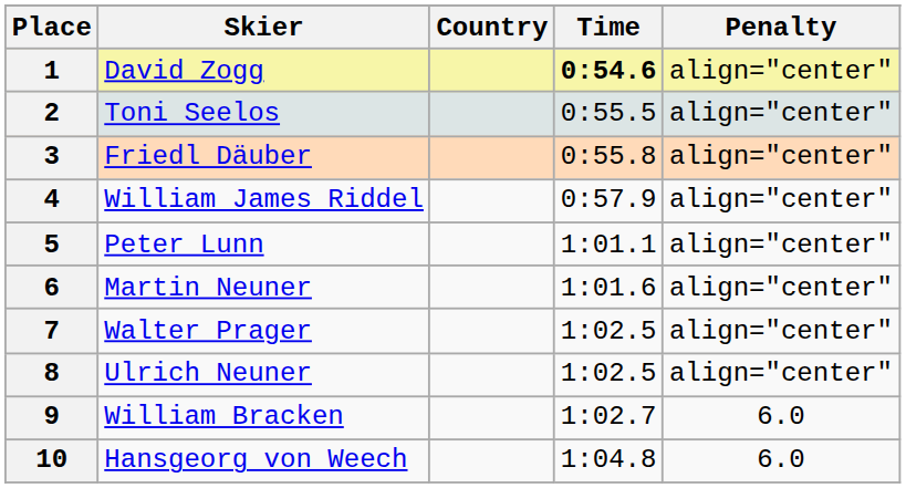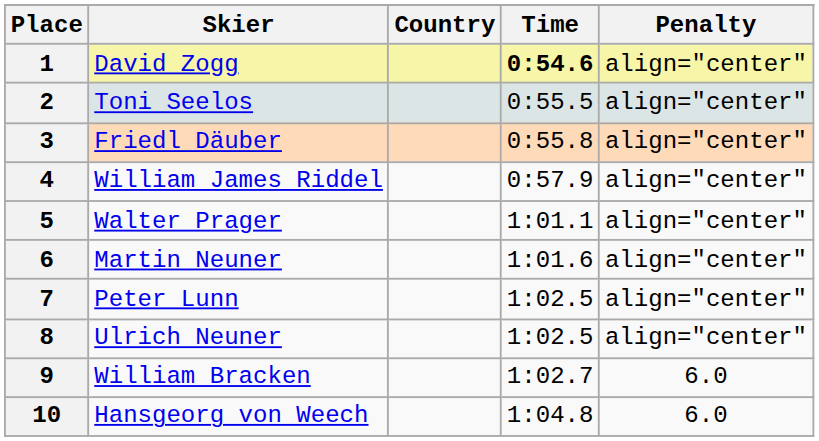5 | Skier: Peter Lunn -> Walter Prager
7 | Skier: Walter Prager -> Peter Lunn
